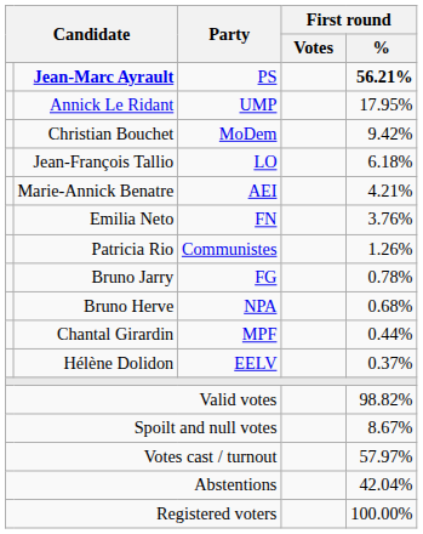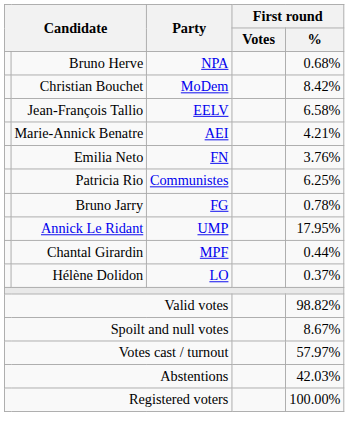- row: Jean-Marc Ayrault | PS | 56.21%
rows swapped: Annick Le Ridant <-> Bruno Herve
Christian Bouchet | First round / %: 9.42% -> 8.42%
Jean-François Tallio | Party: LO -> EELV
Jean-François Tallio | First round / %: 6.18% -> 6.58%
Patricia Rio | First round / %: 1.26% -> 6.25%
Hélène Dolidon | Party: EELV -> LO
Abstentions | First round / %: 42.04% -> 42.03%
